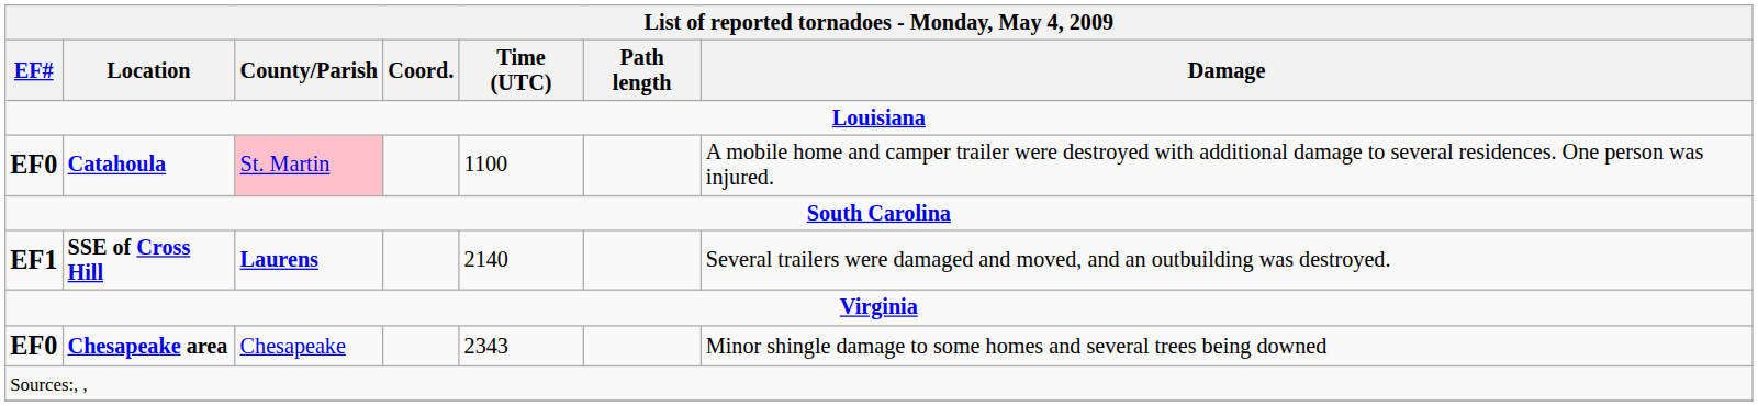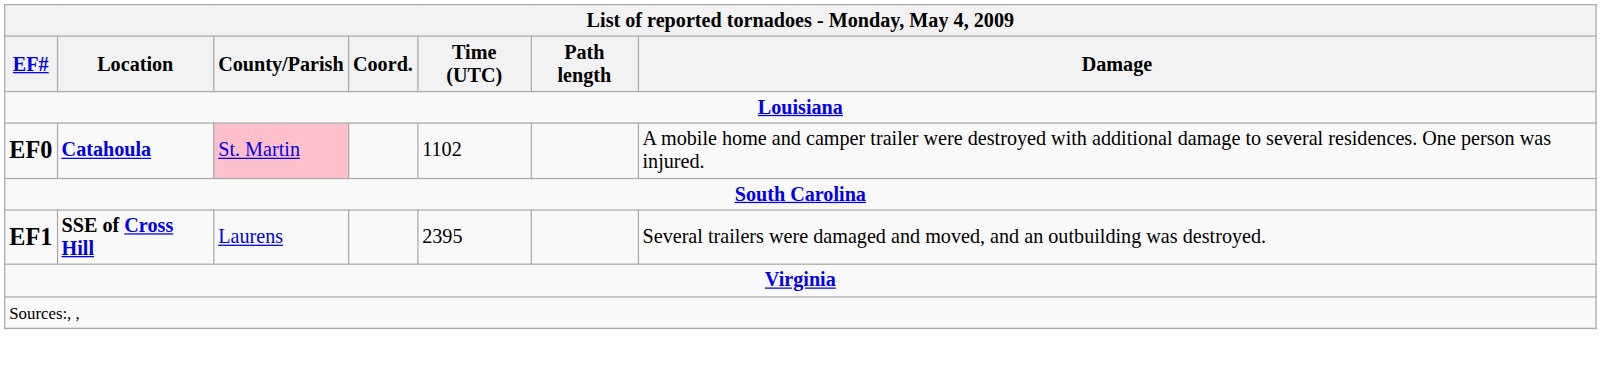Catahoula | Time (UTC): 1100 -> 1102
SSE of Cross Hill | County/Parish: bold -> normal
SSE of Cross Hill | Time (UTC): 2140 -> 2395
- row: EF0 | Chesapeake area | Chesapeake | 2343 | Minor shingle damage to some homes and several trees being downed
